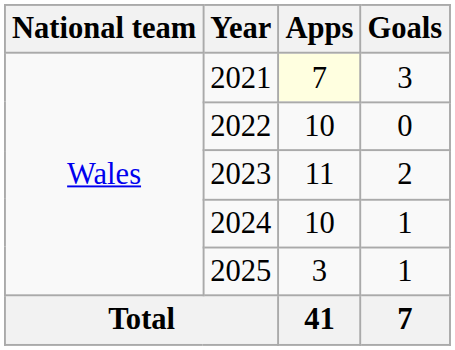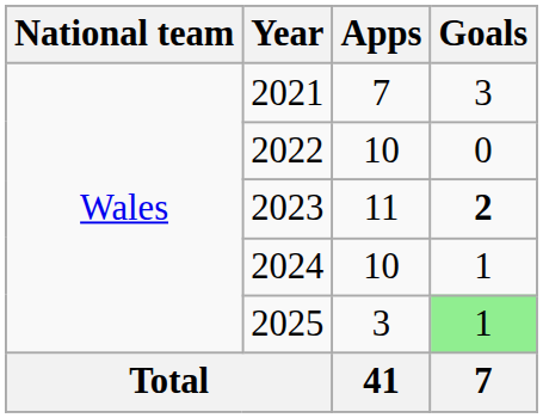2021 | Apps: lightyellow background -> no background
2023 | Goals: normal -> bold
2025 | Goals: no background -> lightgreen background
